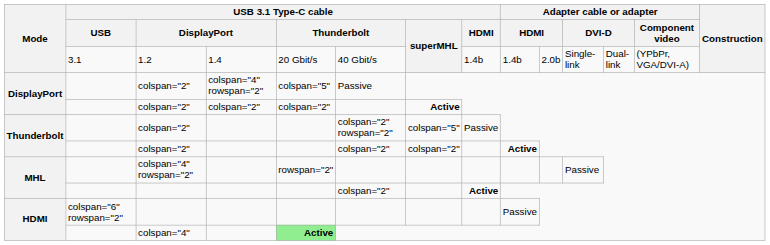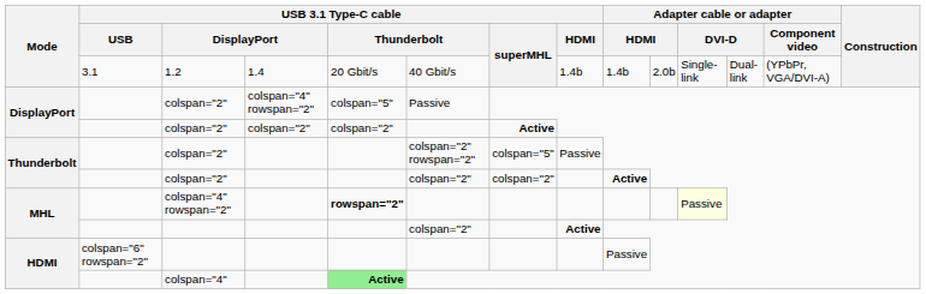MHL / colspan="4" rowspan="2" | column 5: normal -> bold
MHL / colspan="4" rowspan="2" | column 11: no background -> lightyellow background
